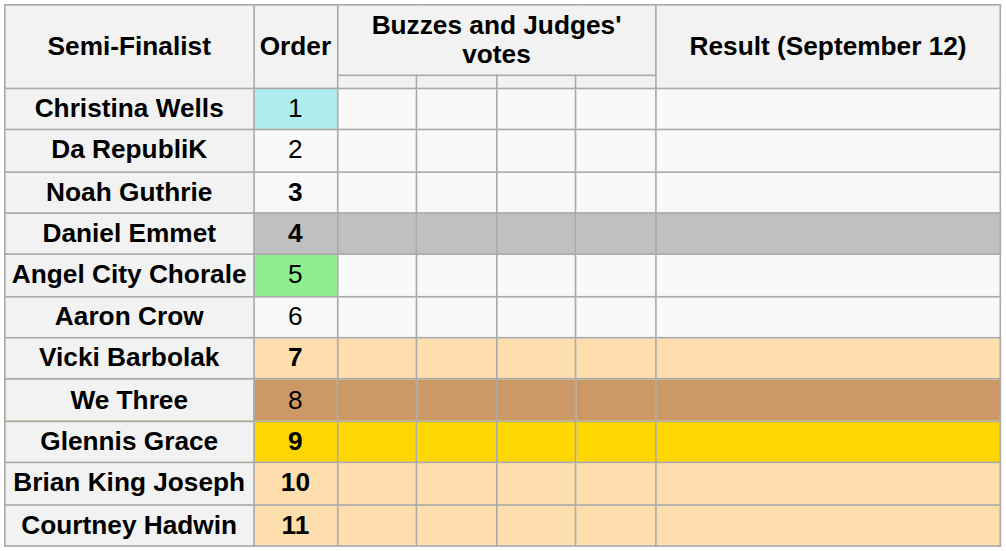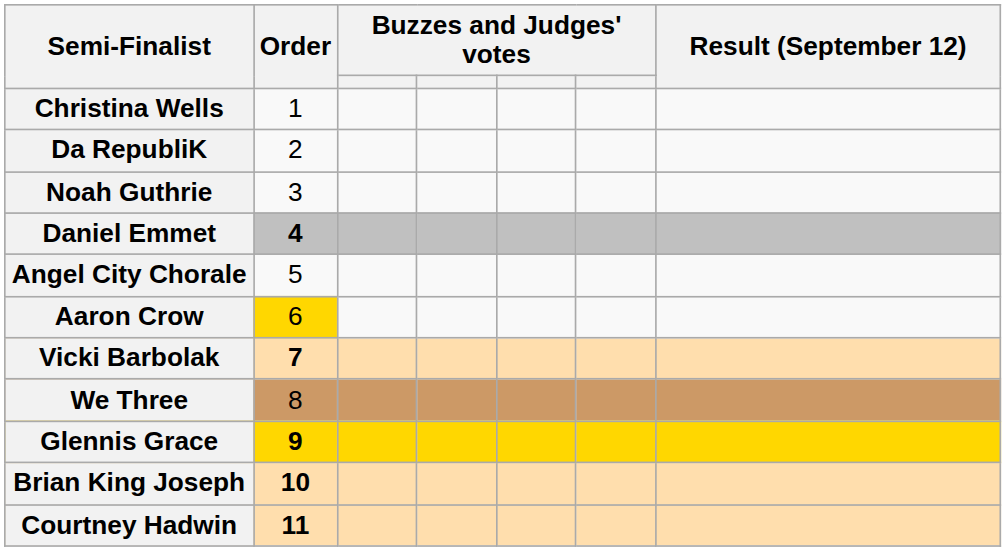Christina Wells | Order: paleturquoise background -> no background
Noah Guthrie | Order: bold -> normal
Angel City Chorale | Order: lightgreen background -> no background
Aaron Crow | Order: no background -> gold background
